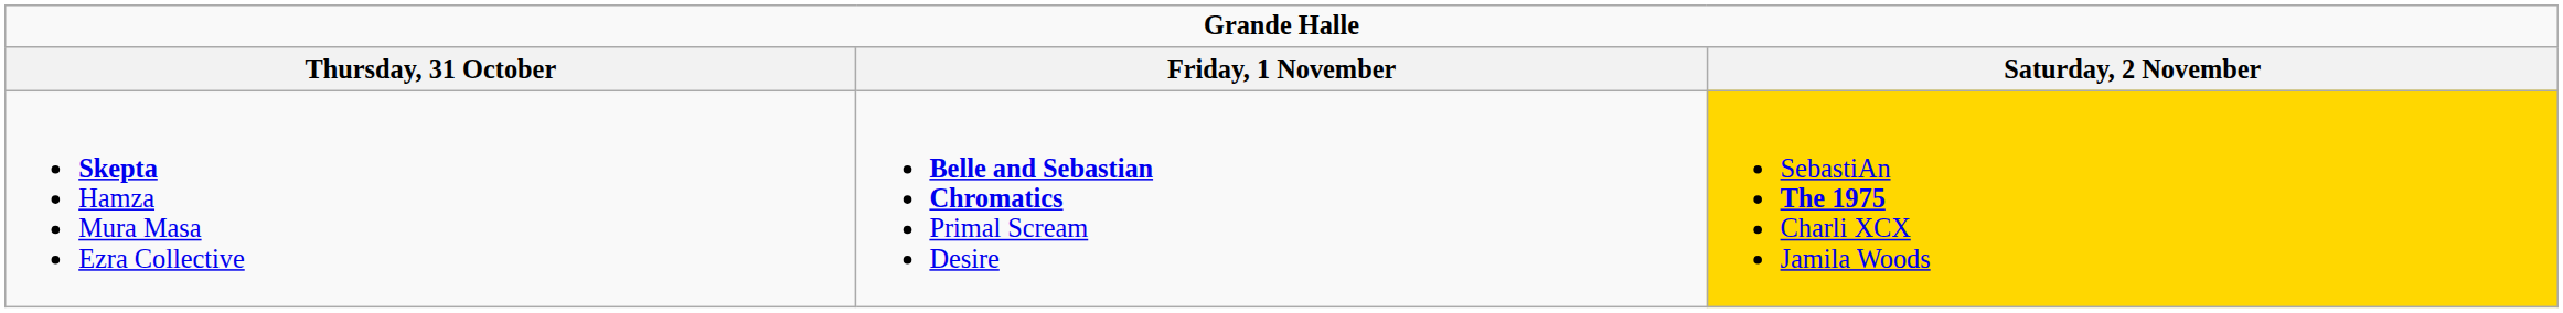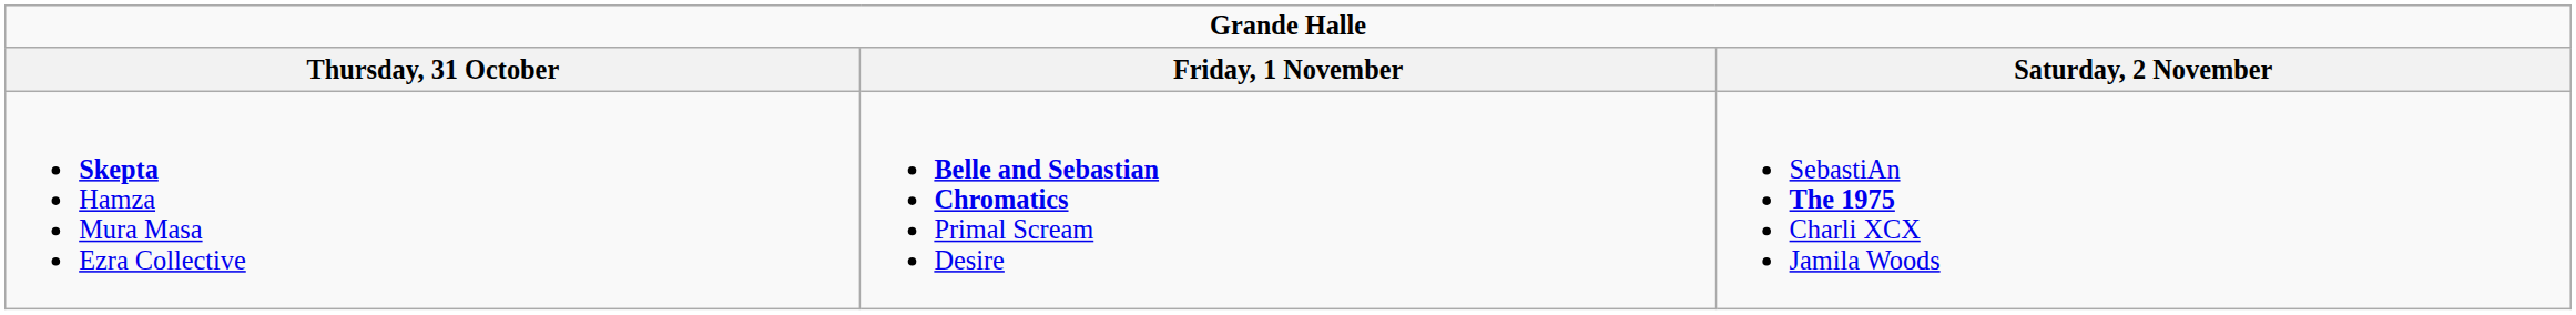Skepta Hamza Mura Masa Ezra Collective | Saturday, 2 November: gold background -> no background
